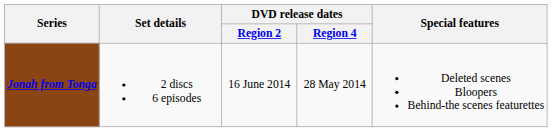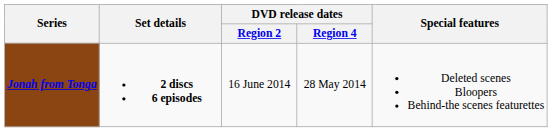Jonah from Tonga | Set details: normal -> bold
